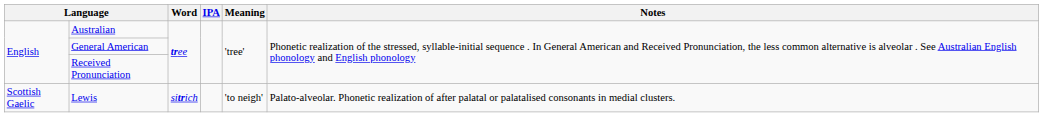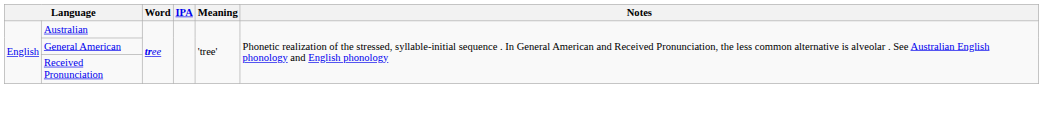- row: Scottish Gaelic | Lewis | sitrich | 'to neigh' | Palato-alveolar. Phonetic realization of after palatal or palatalised consonants in medial clusters.
